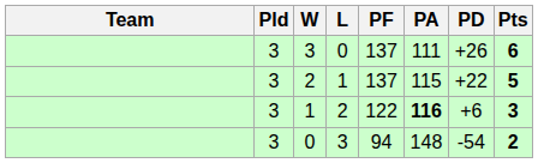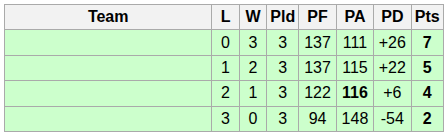columns swapped: Pld <-> L
row 2 | Pts: 6 -> 7
row 4 | Pts: 3 -> 4
